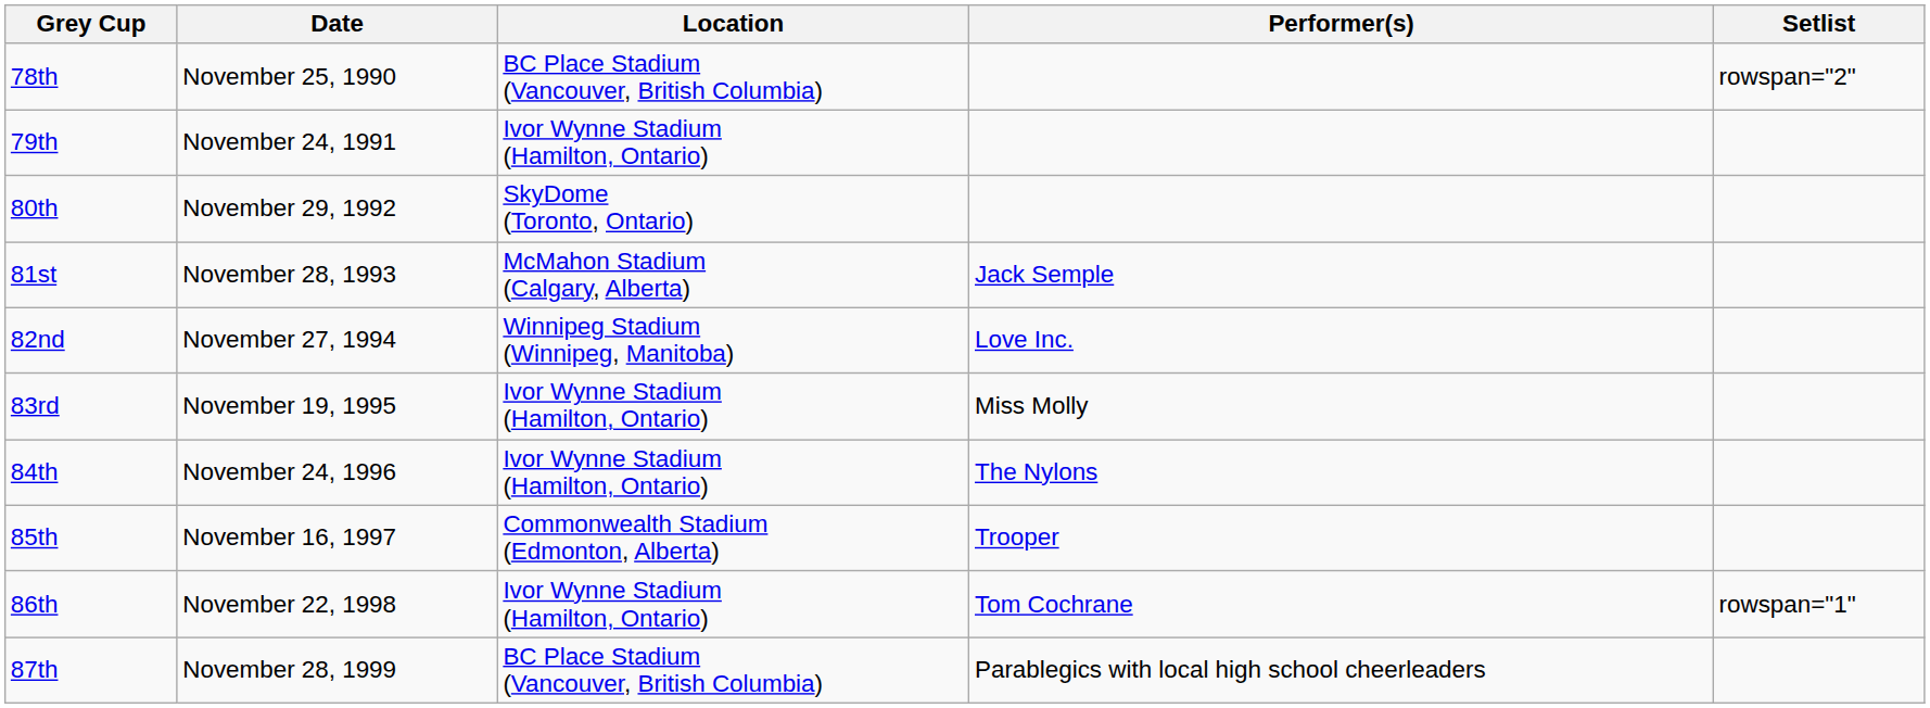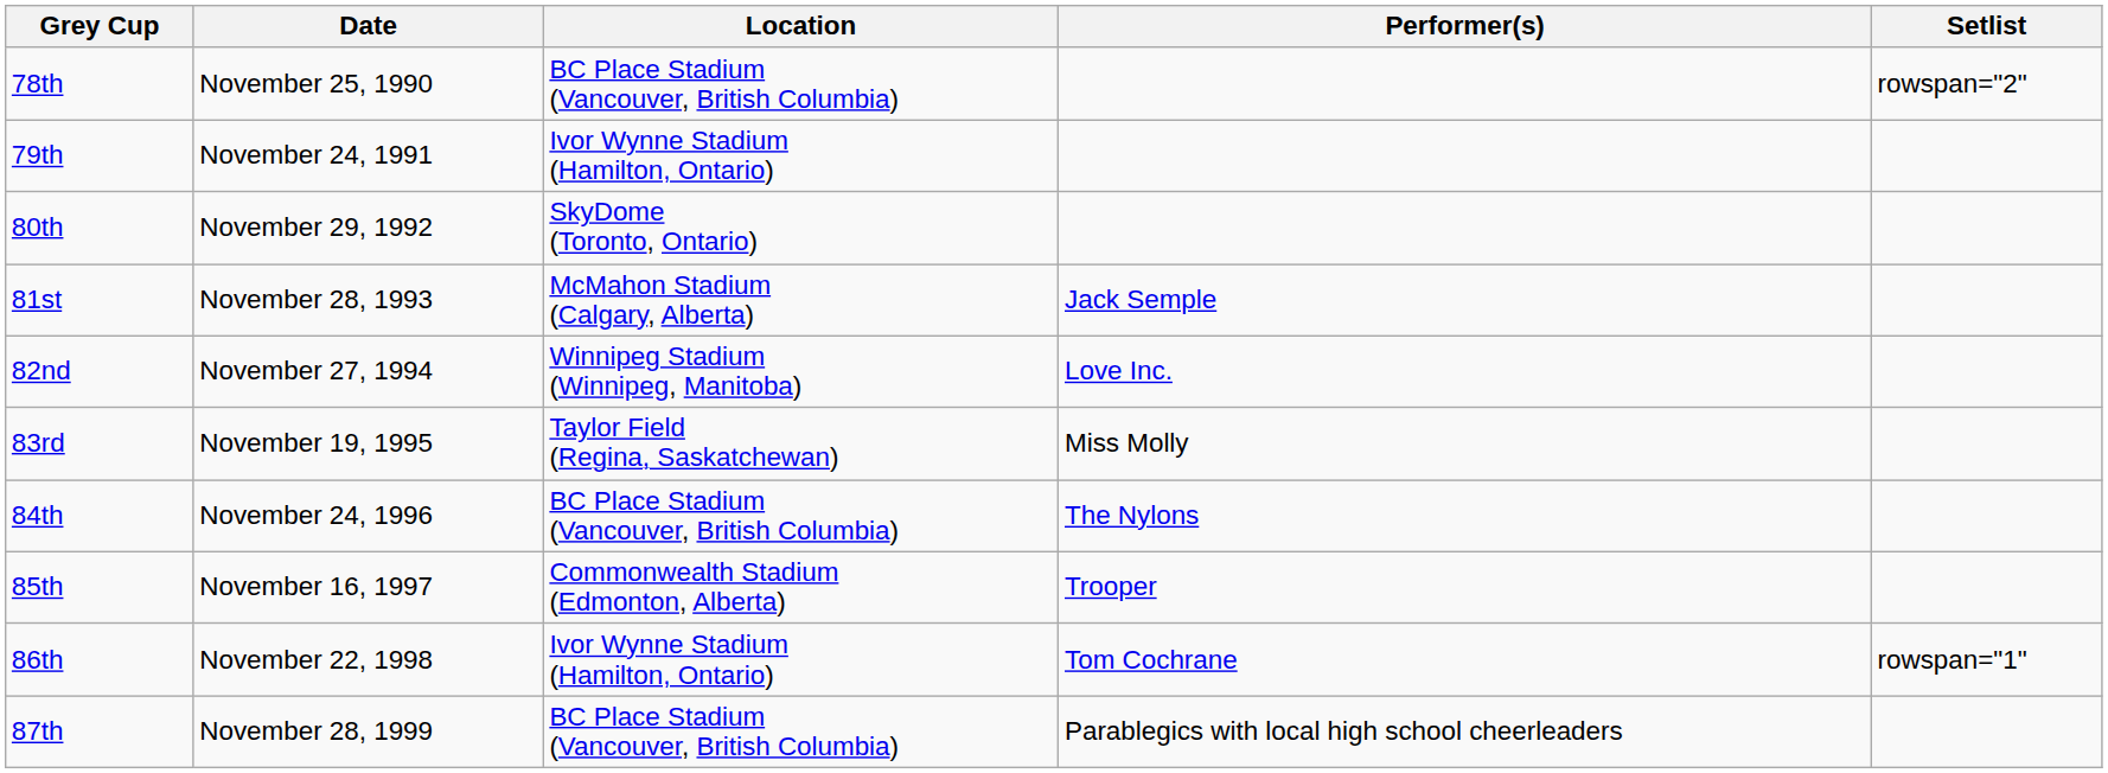83rd | Location: Ivor Wynne Stadium (Hamilton, Ontario) -> Taylor Field (Regina, Saskatchewan)
84th | Location: Ivor Wynne Stadium (Hamilton, Ontario) -> BC Place Stadium (Vancouver, British Columbia)
